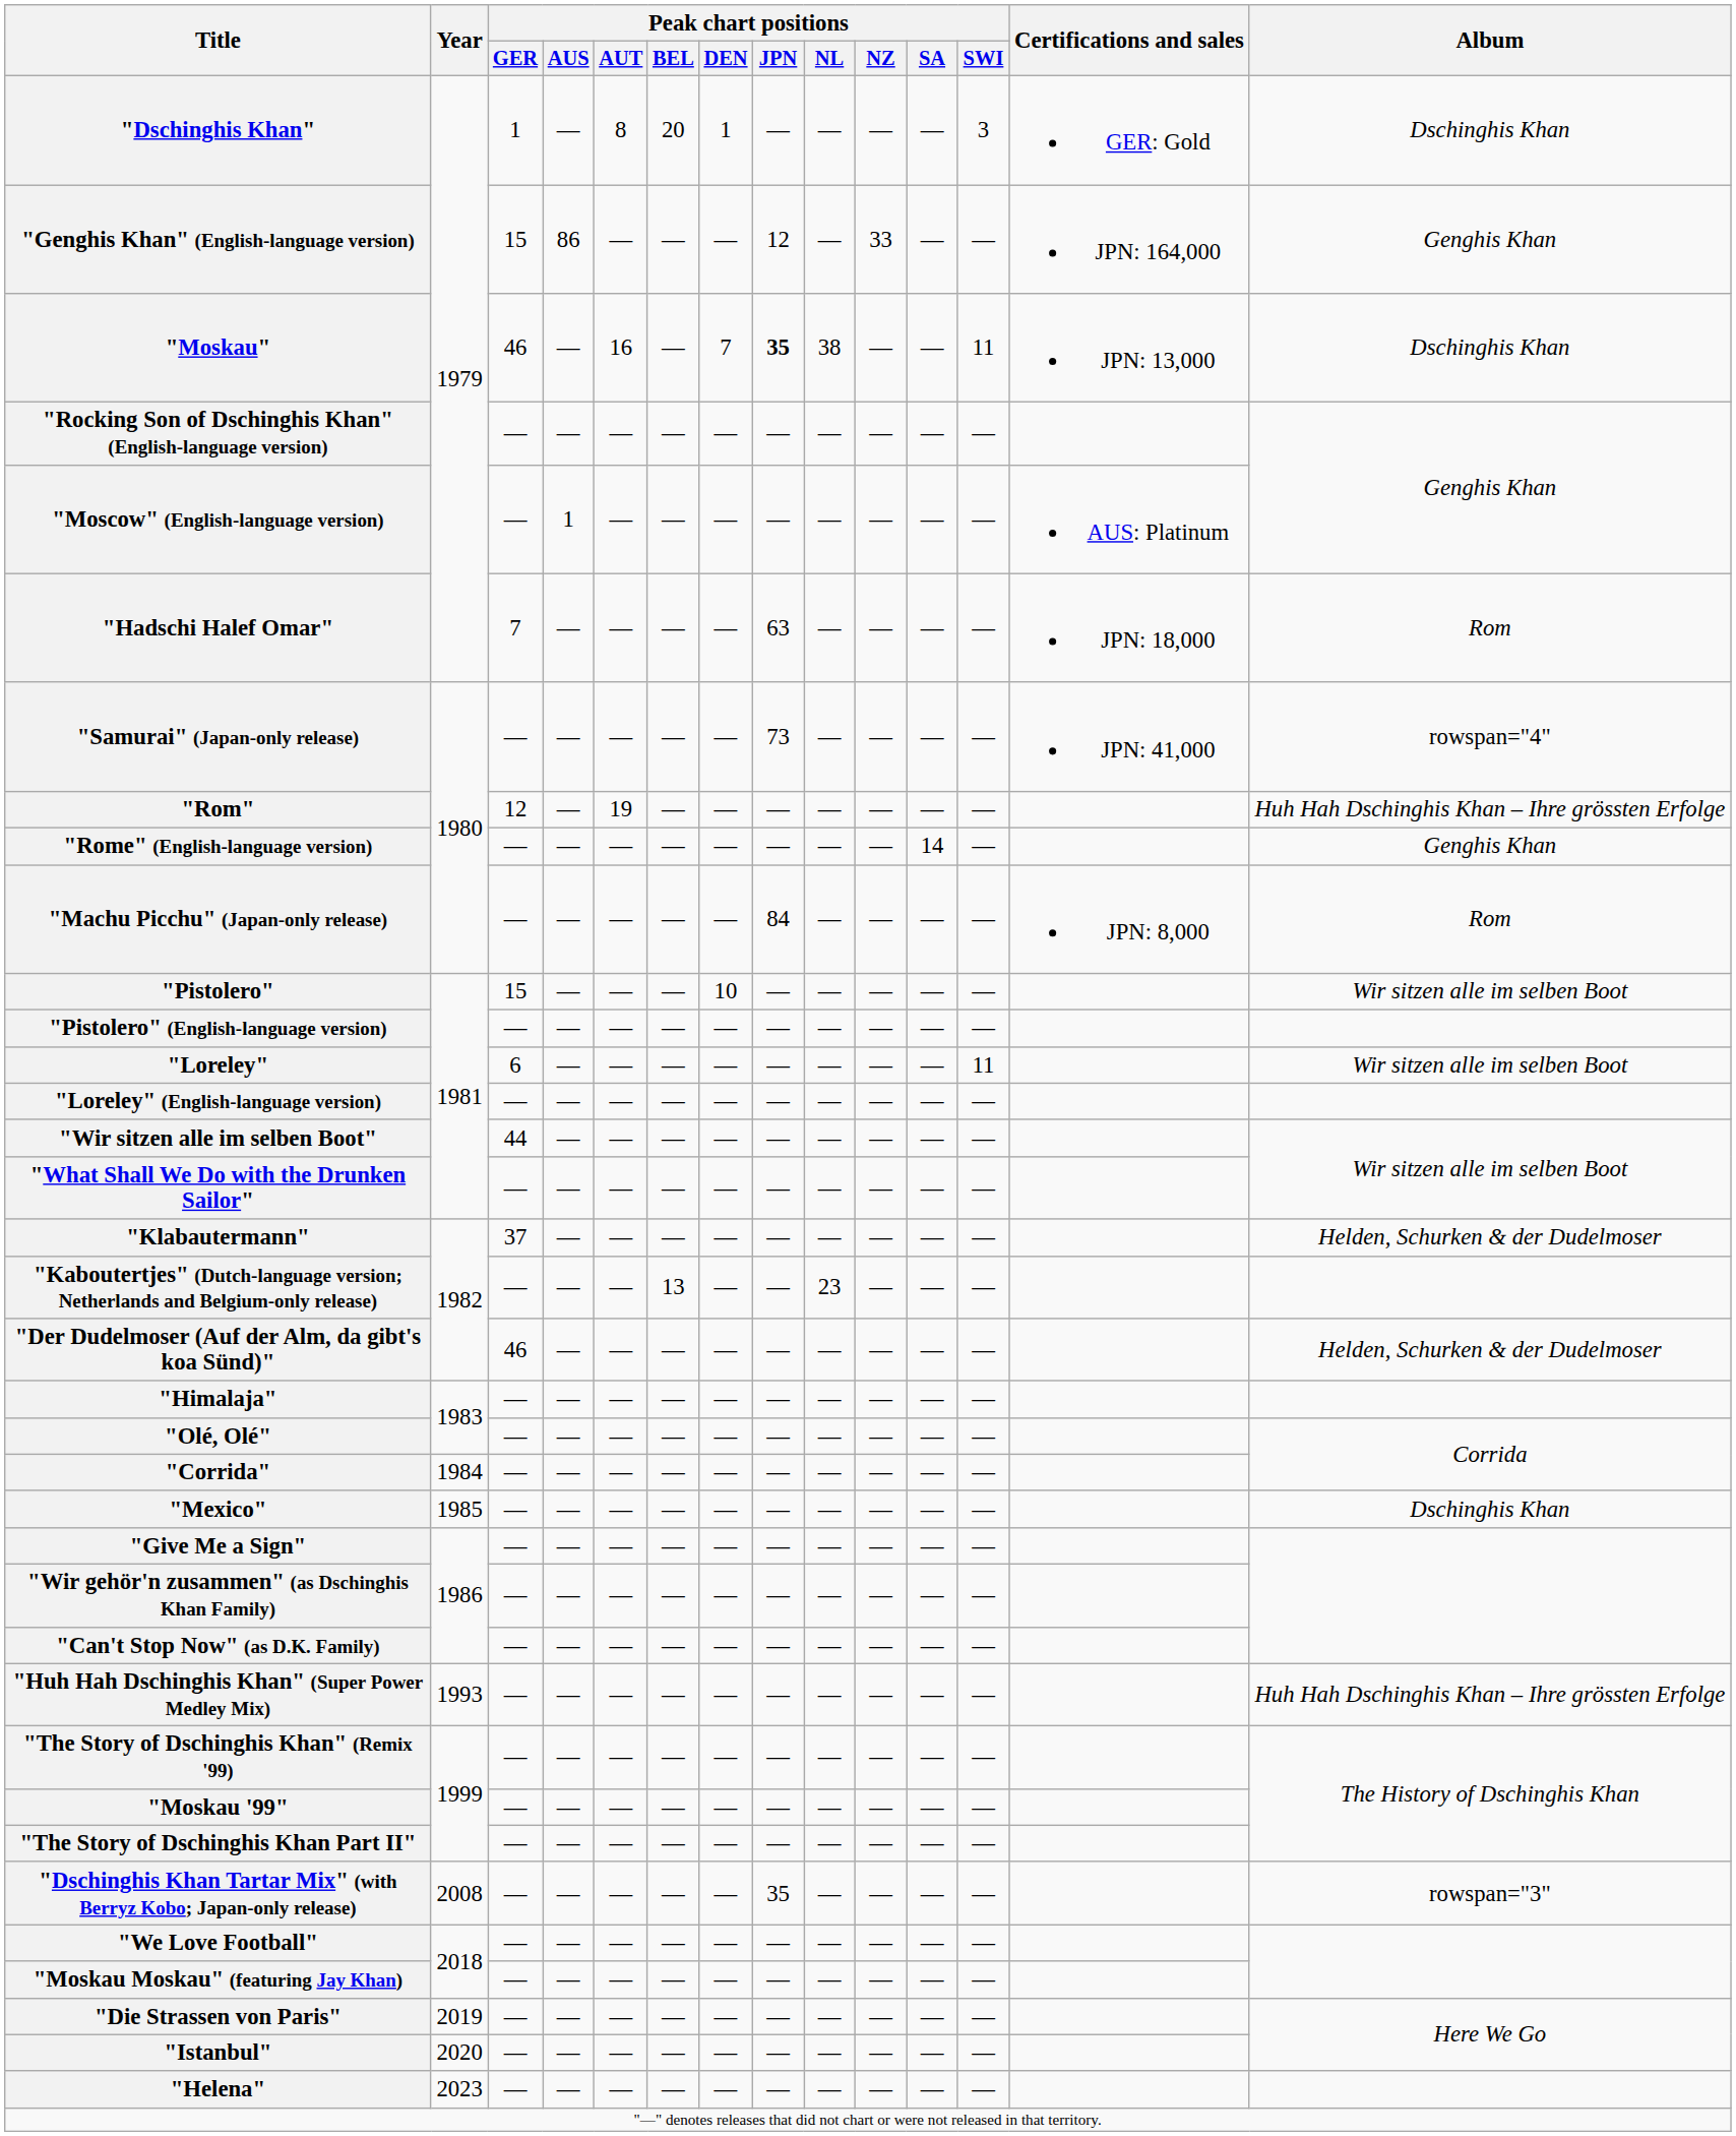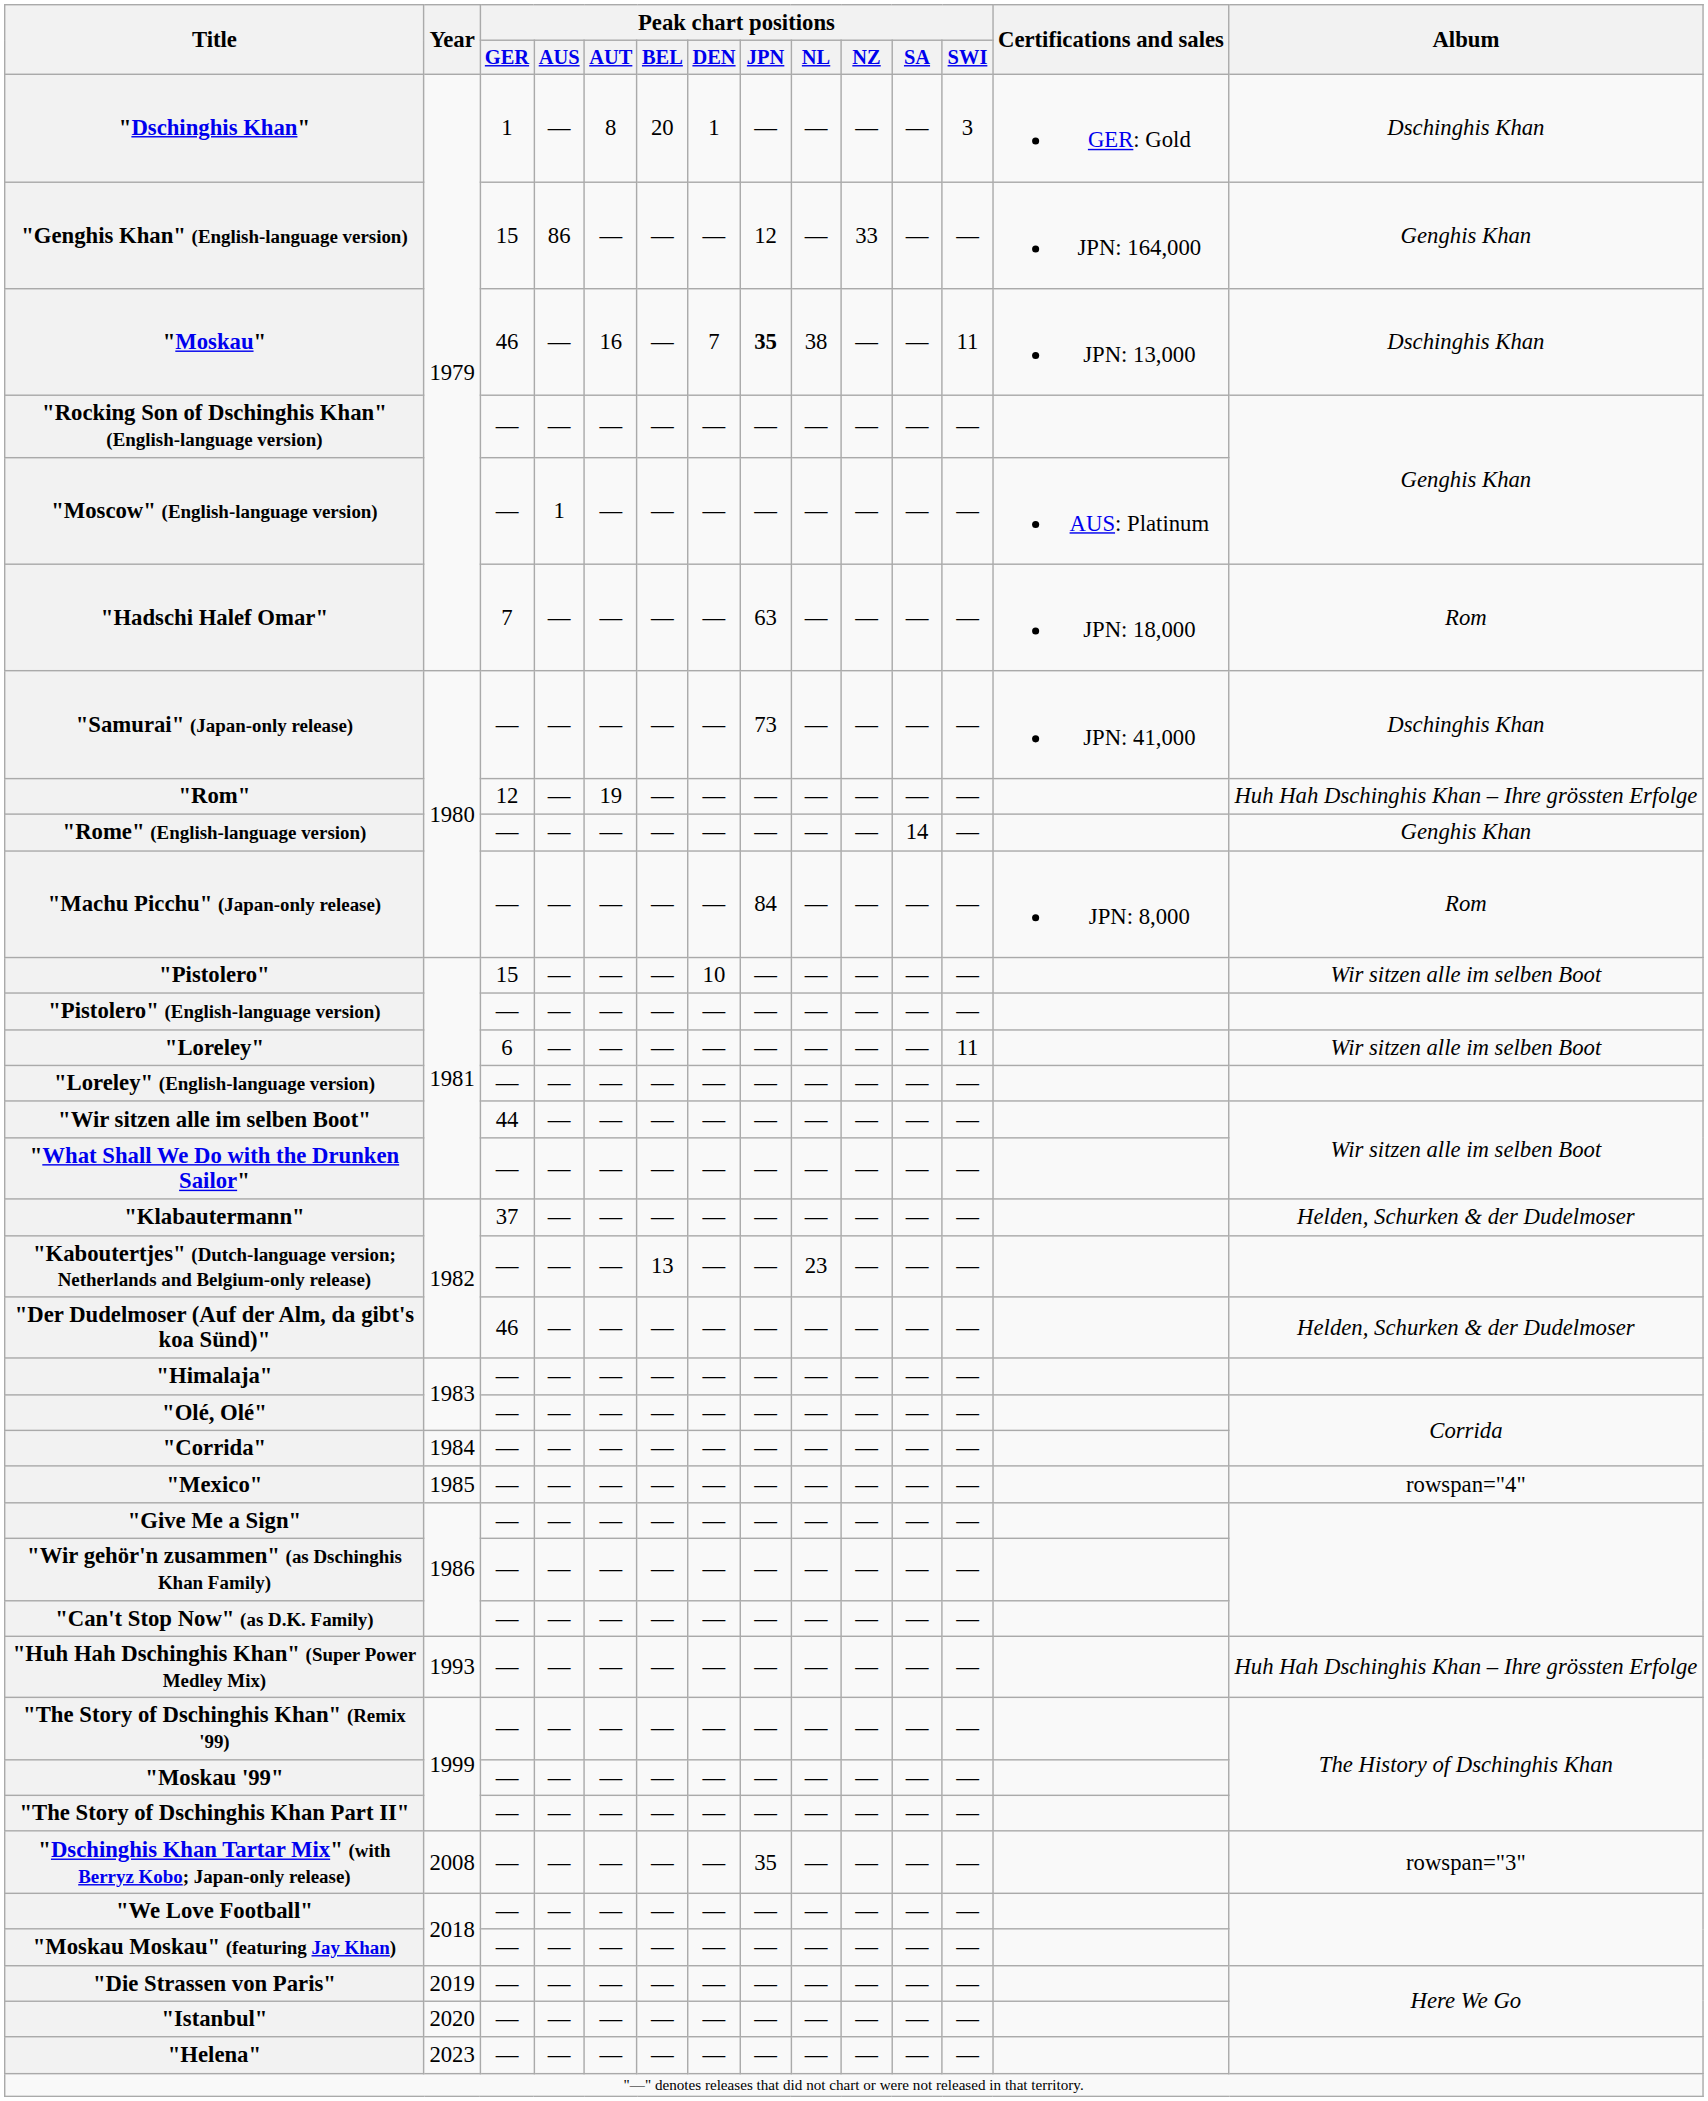"Samurai" (Japan-only release) | Album: rowspan="4" -> Dschinghis Khan
"Mexico" | Album: Dschinghis Khan -> rowspan="4"
